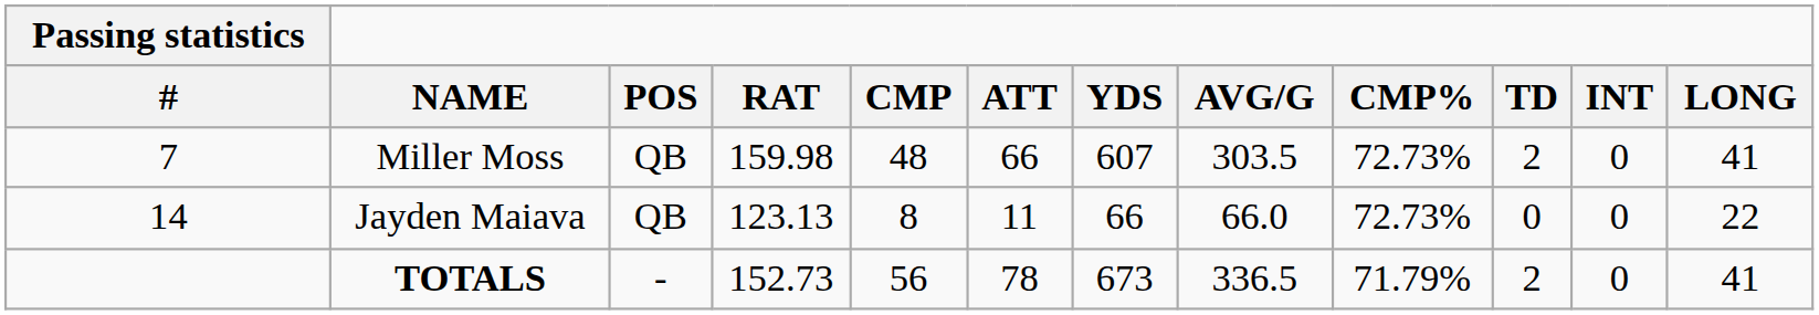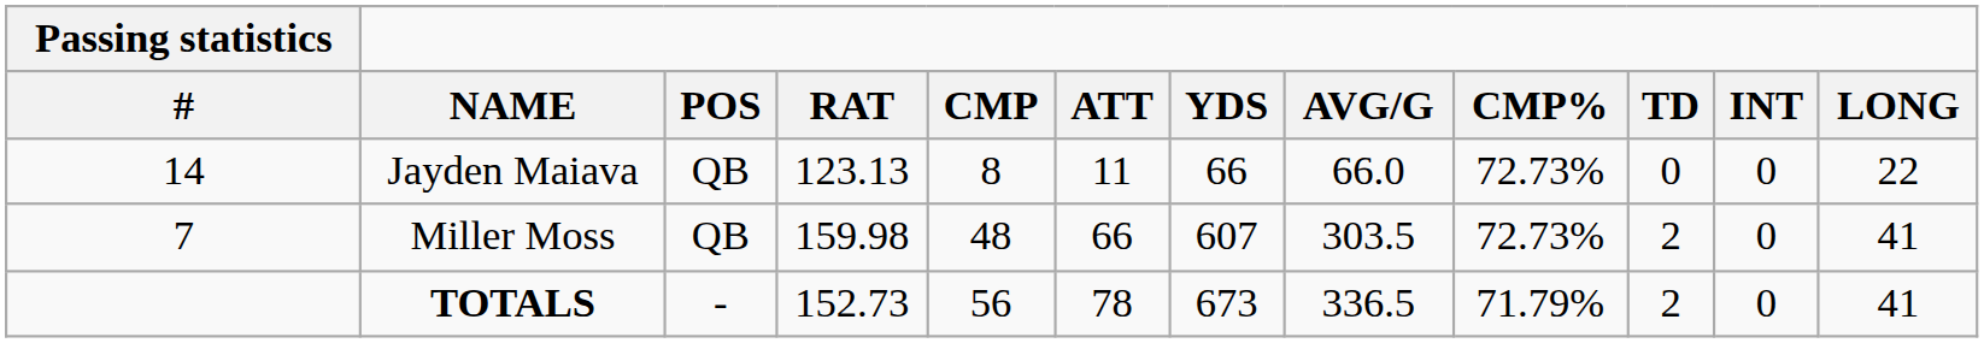rows swapped: Miller Moss <-> Jayden Maiava
